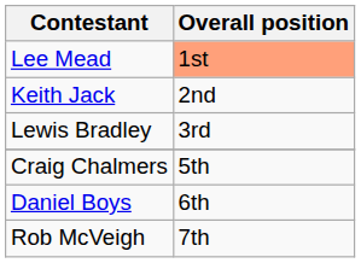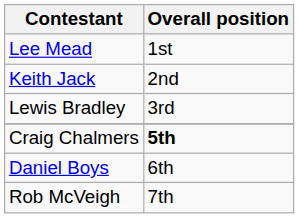Lee Mead | Overall position: lightsalmon background -> no background
Craig Chalmers | Overall position: normal -> bold
